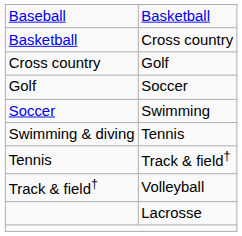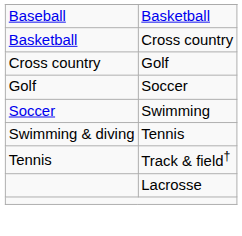- row: Track & field† | Volleyball
